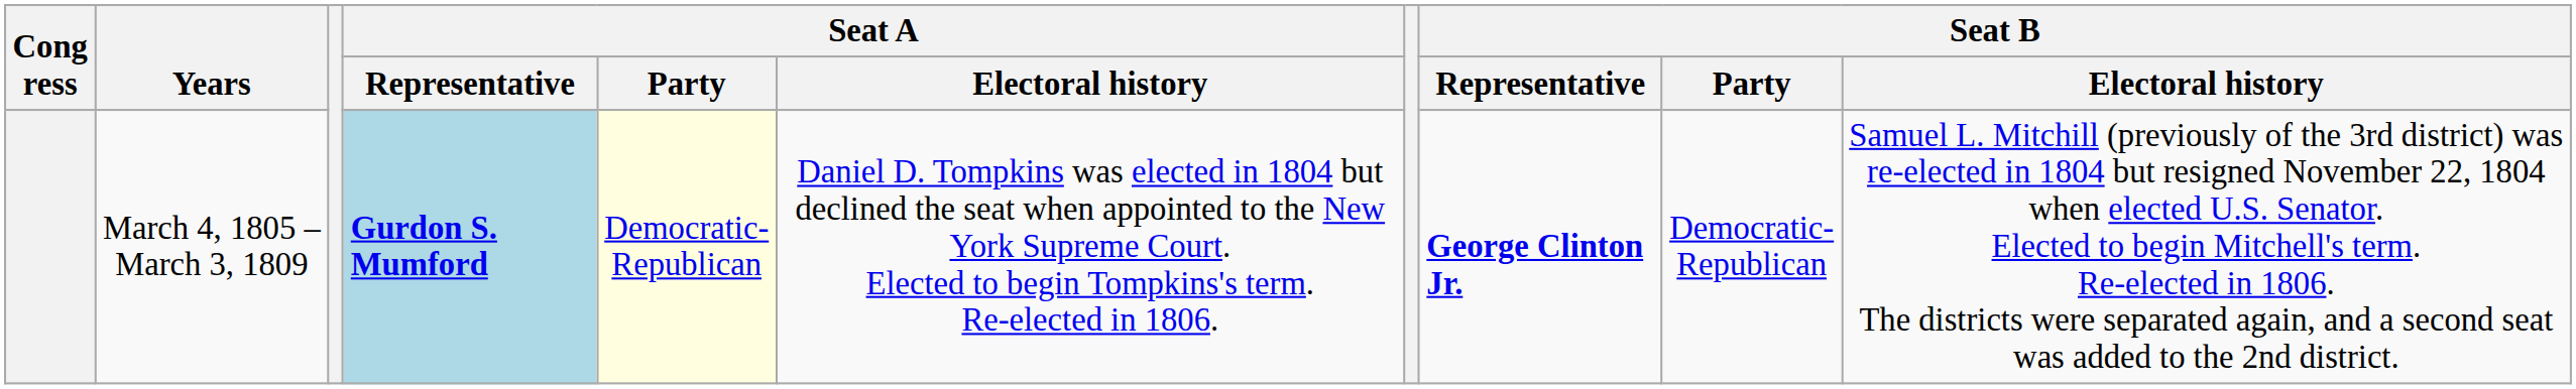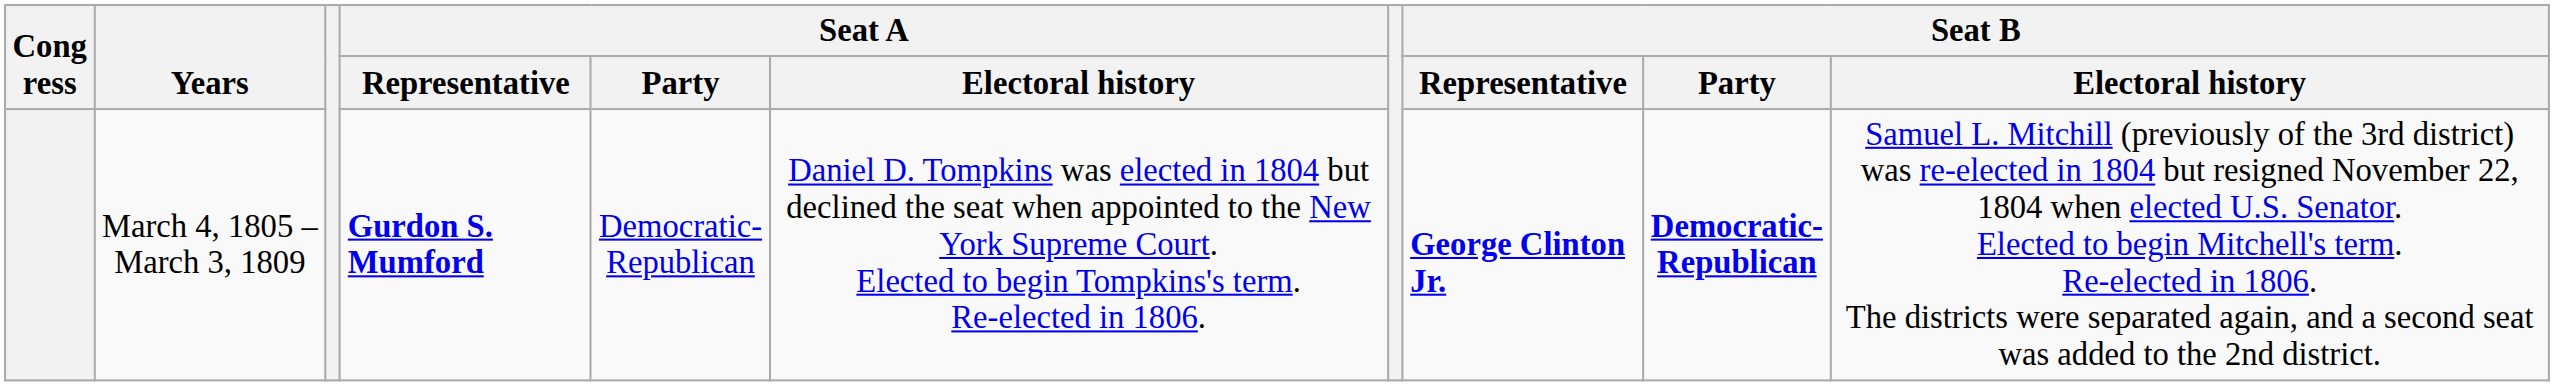March 4, 1805 – March 3, 1809 | Seat A / Representative: lightblue background -> no background
March 4, 1805 – March 3, 1809 | Seat A / Party: lightyellow background -> no background
March 4, 1805 – March 3, 1809 | Seat B / Party: normal -> bold
